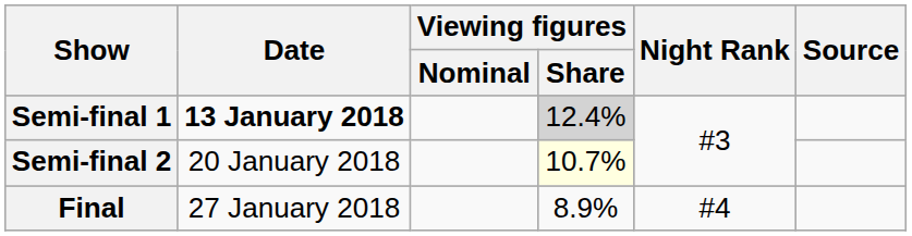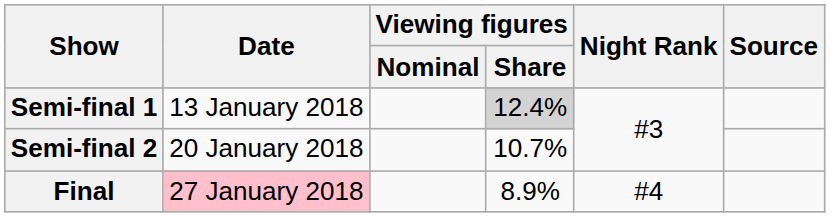Semi-final 1 | Date: bold -> normal
Semi-final 2 | Viewing figures / Share: lightyellow background -> no background
Final | Date: no background -> pink background
